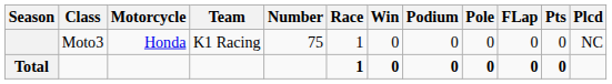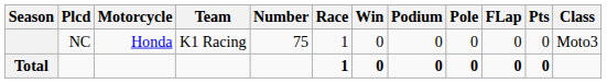columns swapped: Class <-> Plcd
